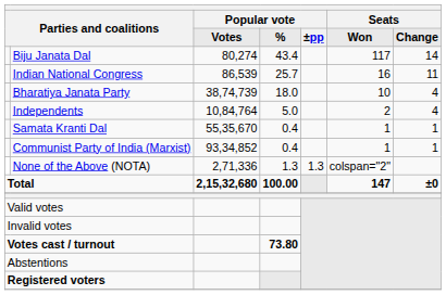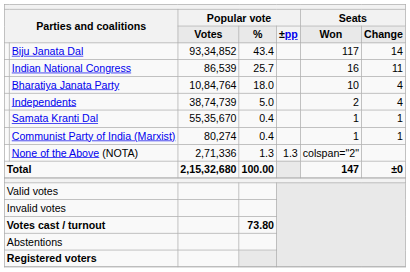Biju Janata Dal | Popular vote / Votes: 80,274 -> 93,34,852
Bharatiya Janata Party | Popular vote / Votes: 38,74,739 -> 10,84,764
Independents | Popular vote / Votes: 10,84,764 -> 38,74,739
Communist Party of India (Marxist) | Popular vote / Votes: 93,34,852 -> 80,274
